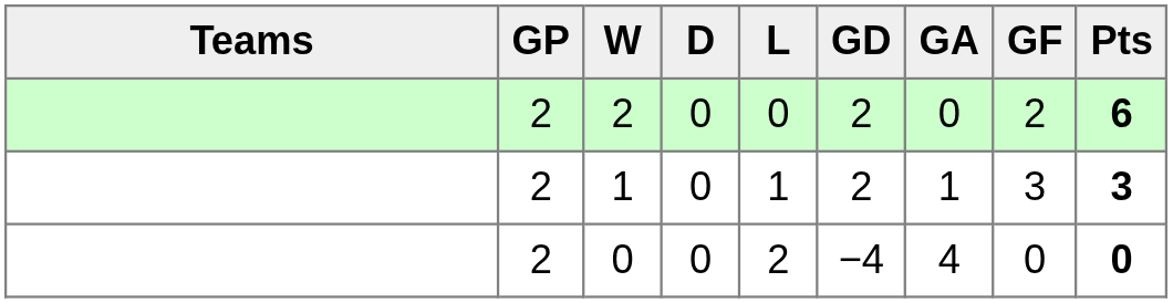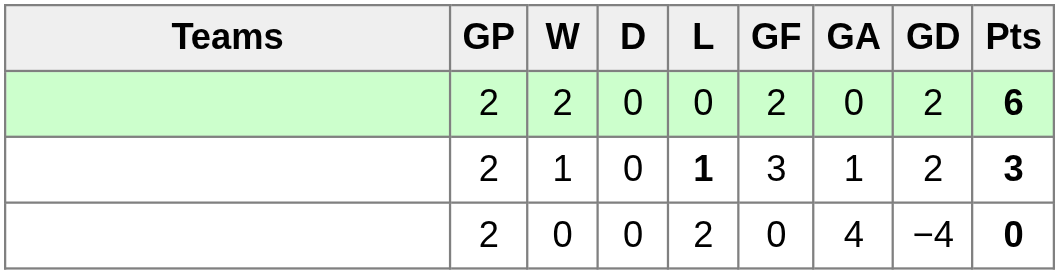columns swapped: GF <-> GD
row 3 | L: normal -> bold
